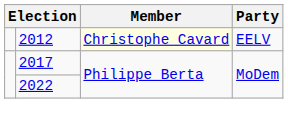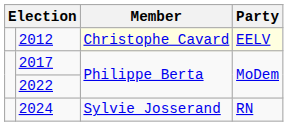2012 | Party: no background -> lightyellow background
+ row: 2024 | Sylvie Josserand | RN
